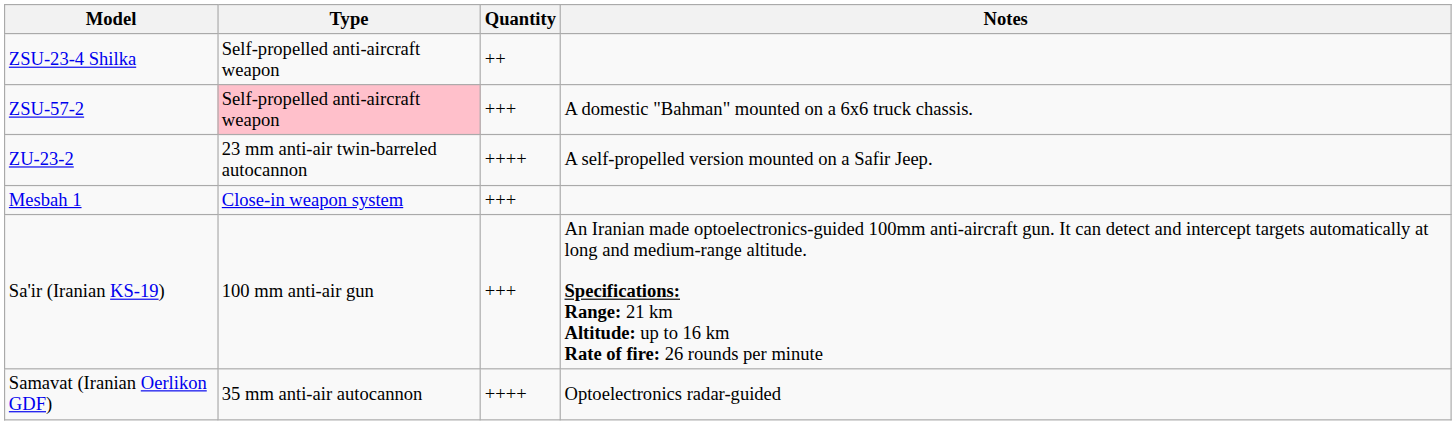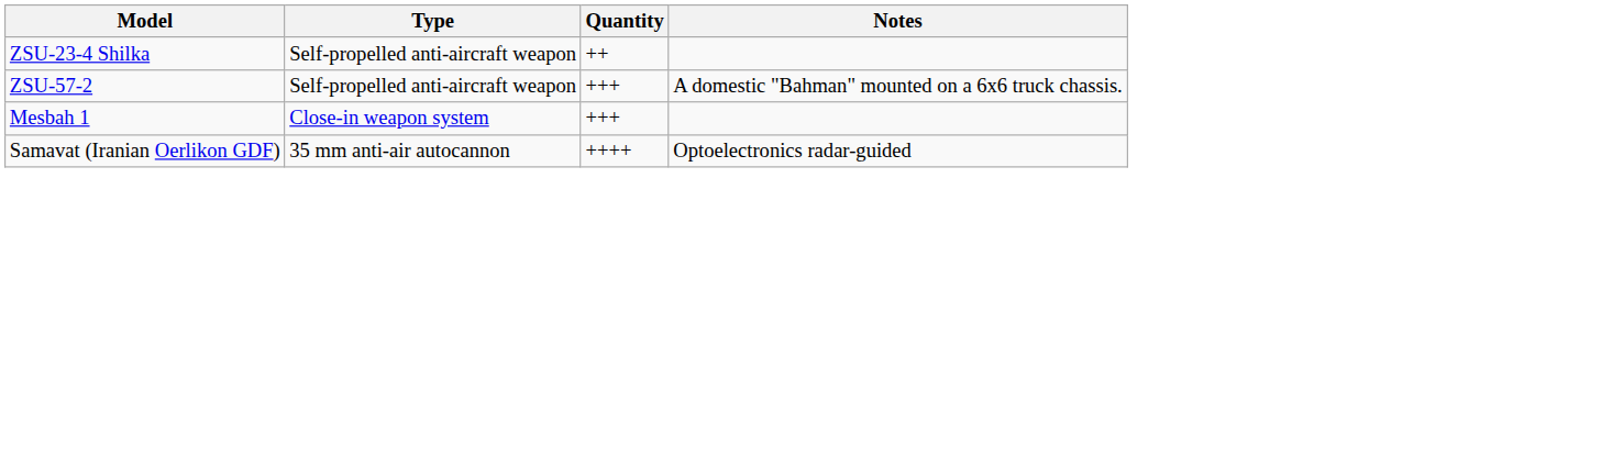ZSU-57-2 | Type: pink background -> no background
- row: ZU-23-2 | 23 mm anti-air twin-barreled autocannon | ++++ | A self-propelled version mounted on a Safir Jeep.
- row: Sa'ir (Iranian KS-19) | 100 mm anti-air gun | +++ | An Iranian made optoelectronics-guided 100mm anti-aircraft gun. It can detect and intercept targets automatically at long and medium-range altitude. Specifications: Range: 21 km Altitude: up to 16 km Rate of fire: 26 rounds per minute
